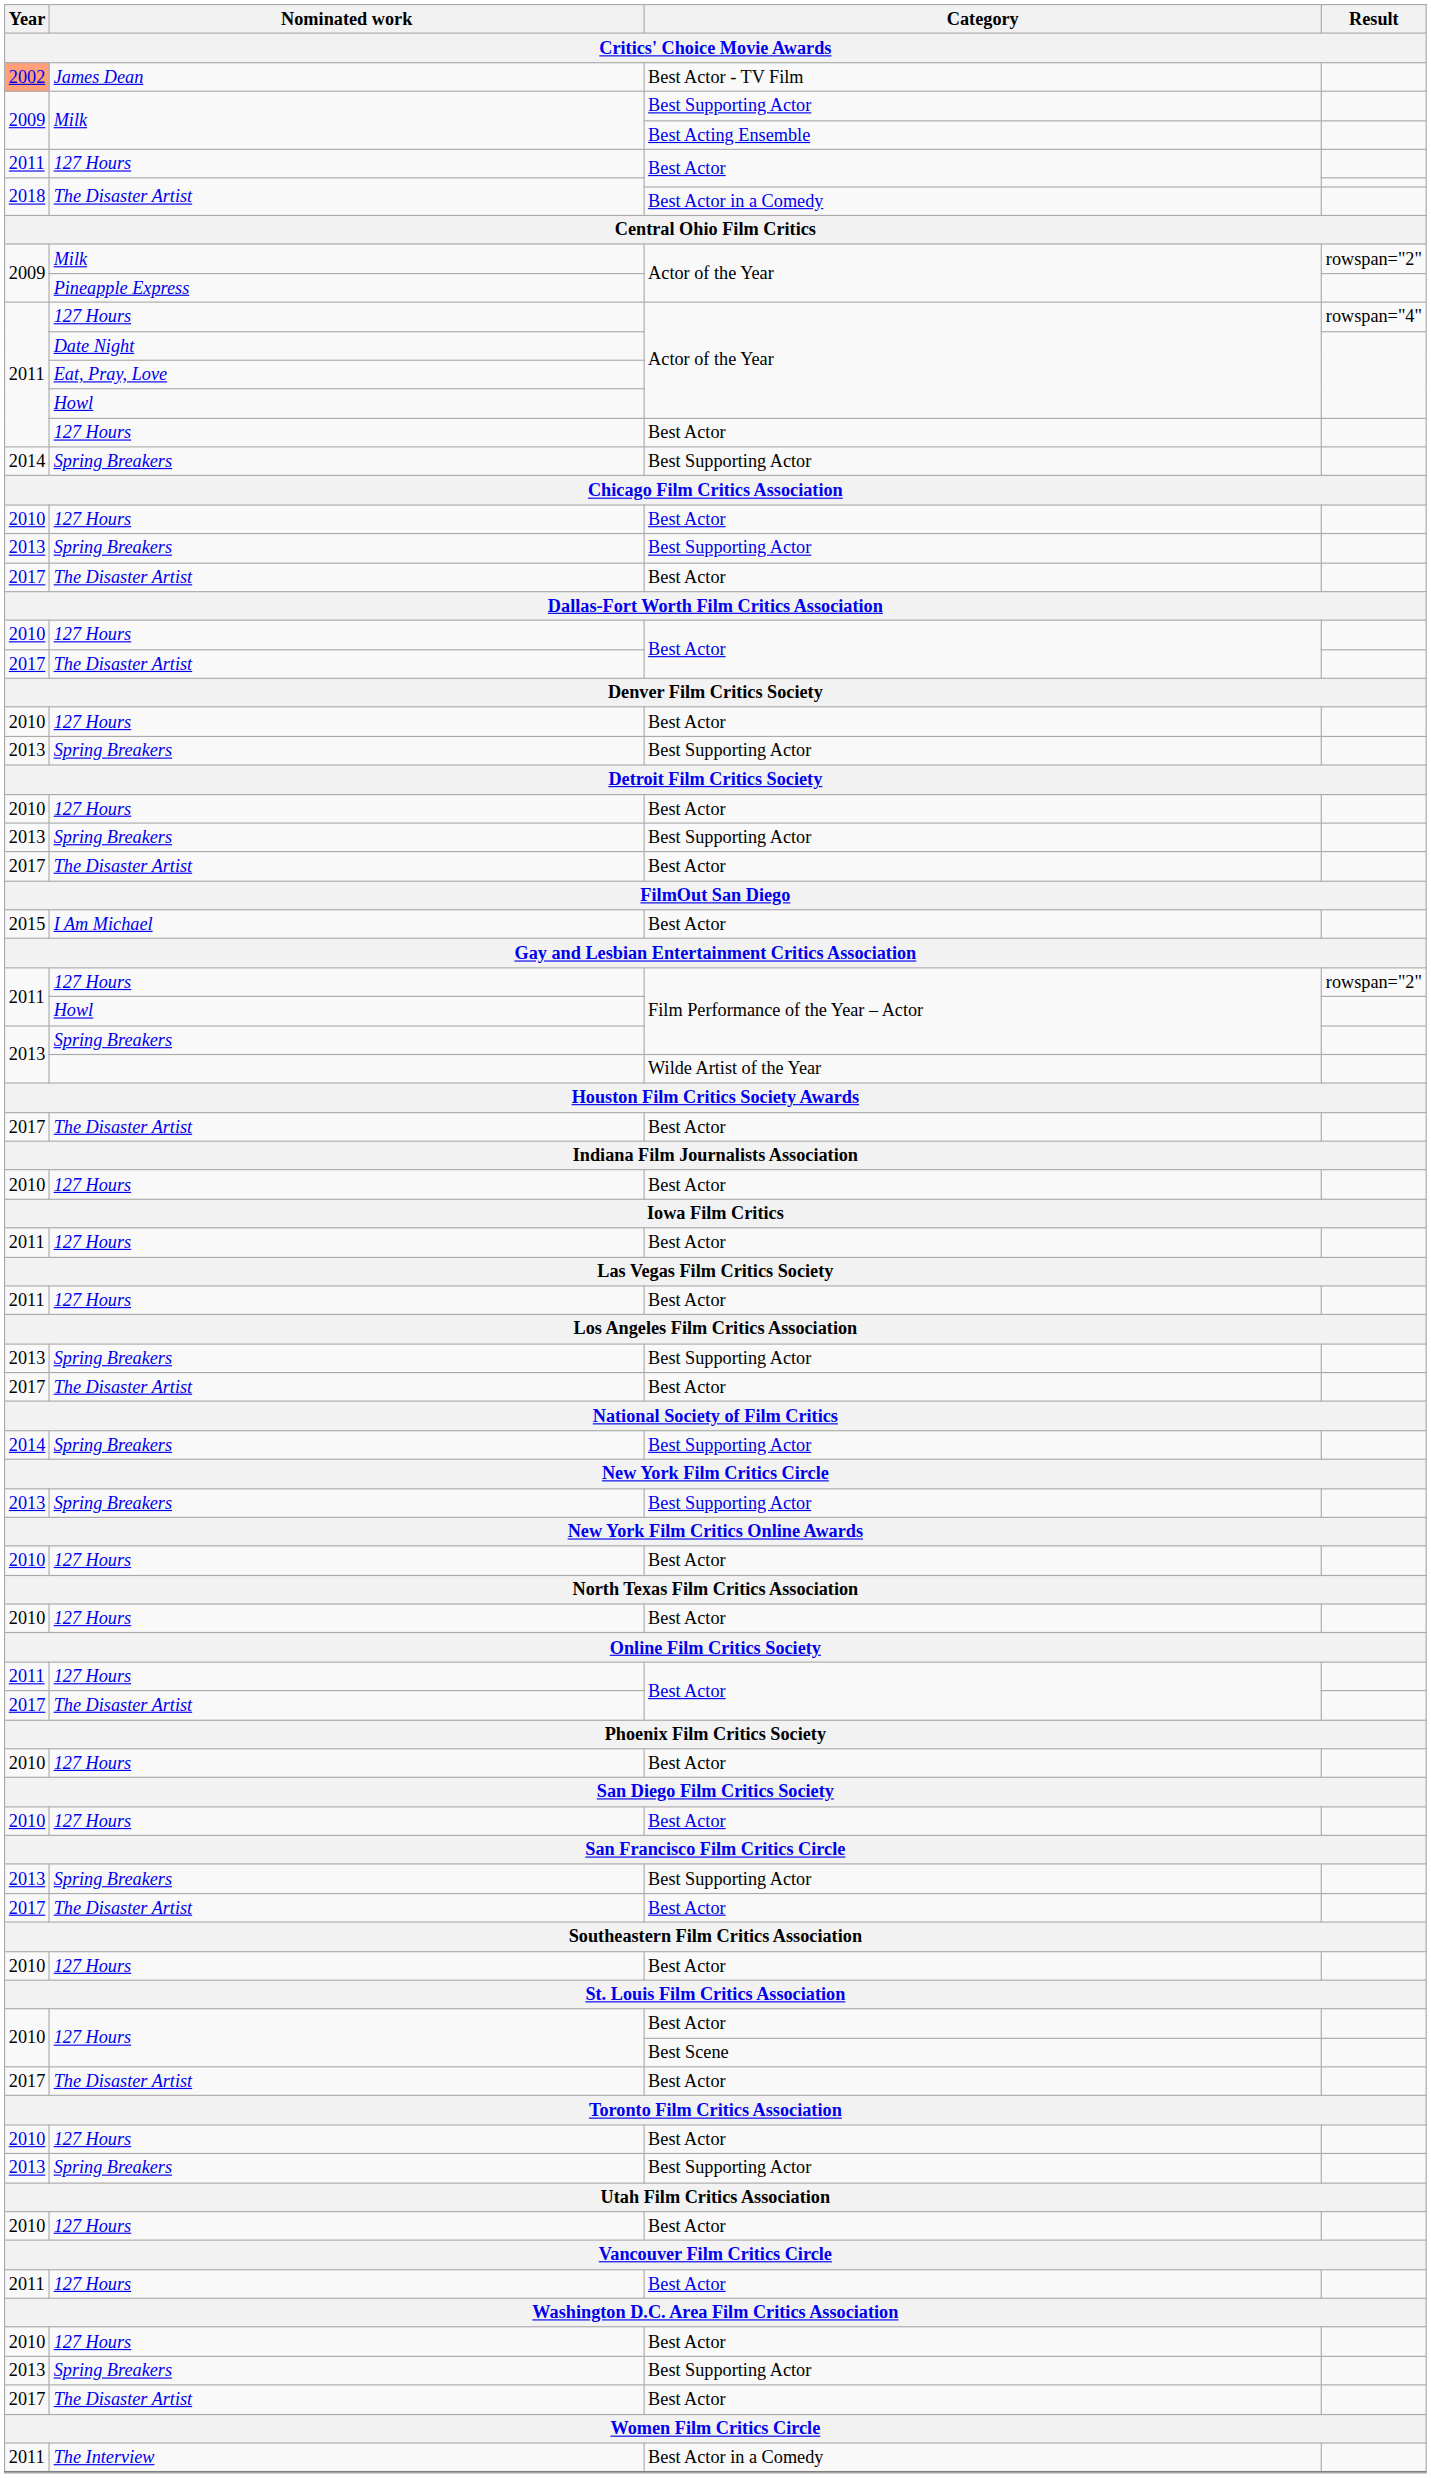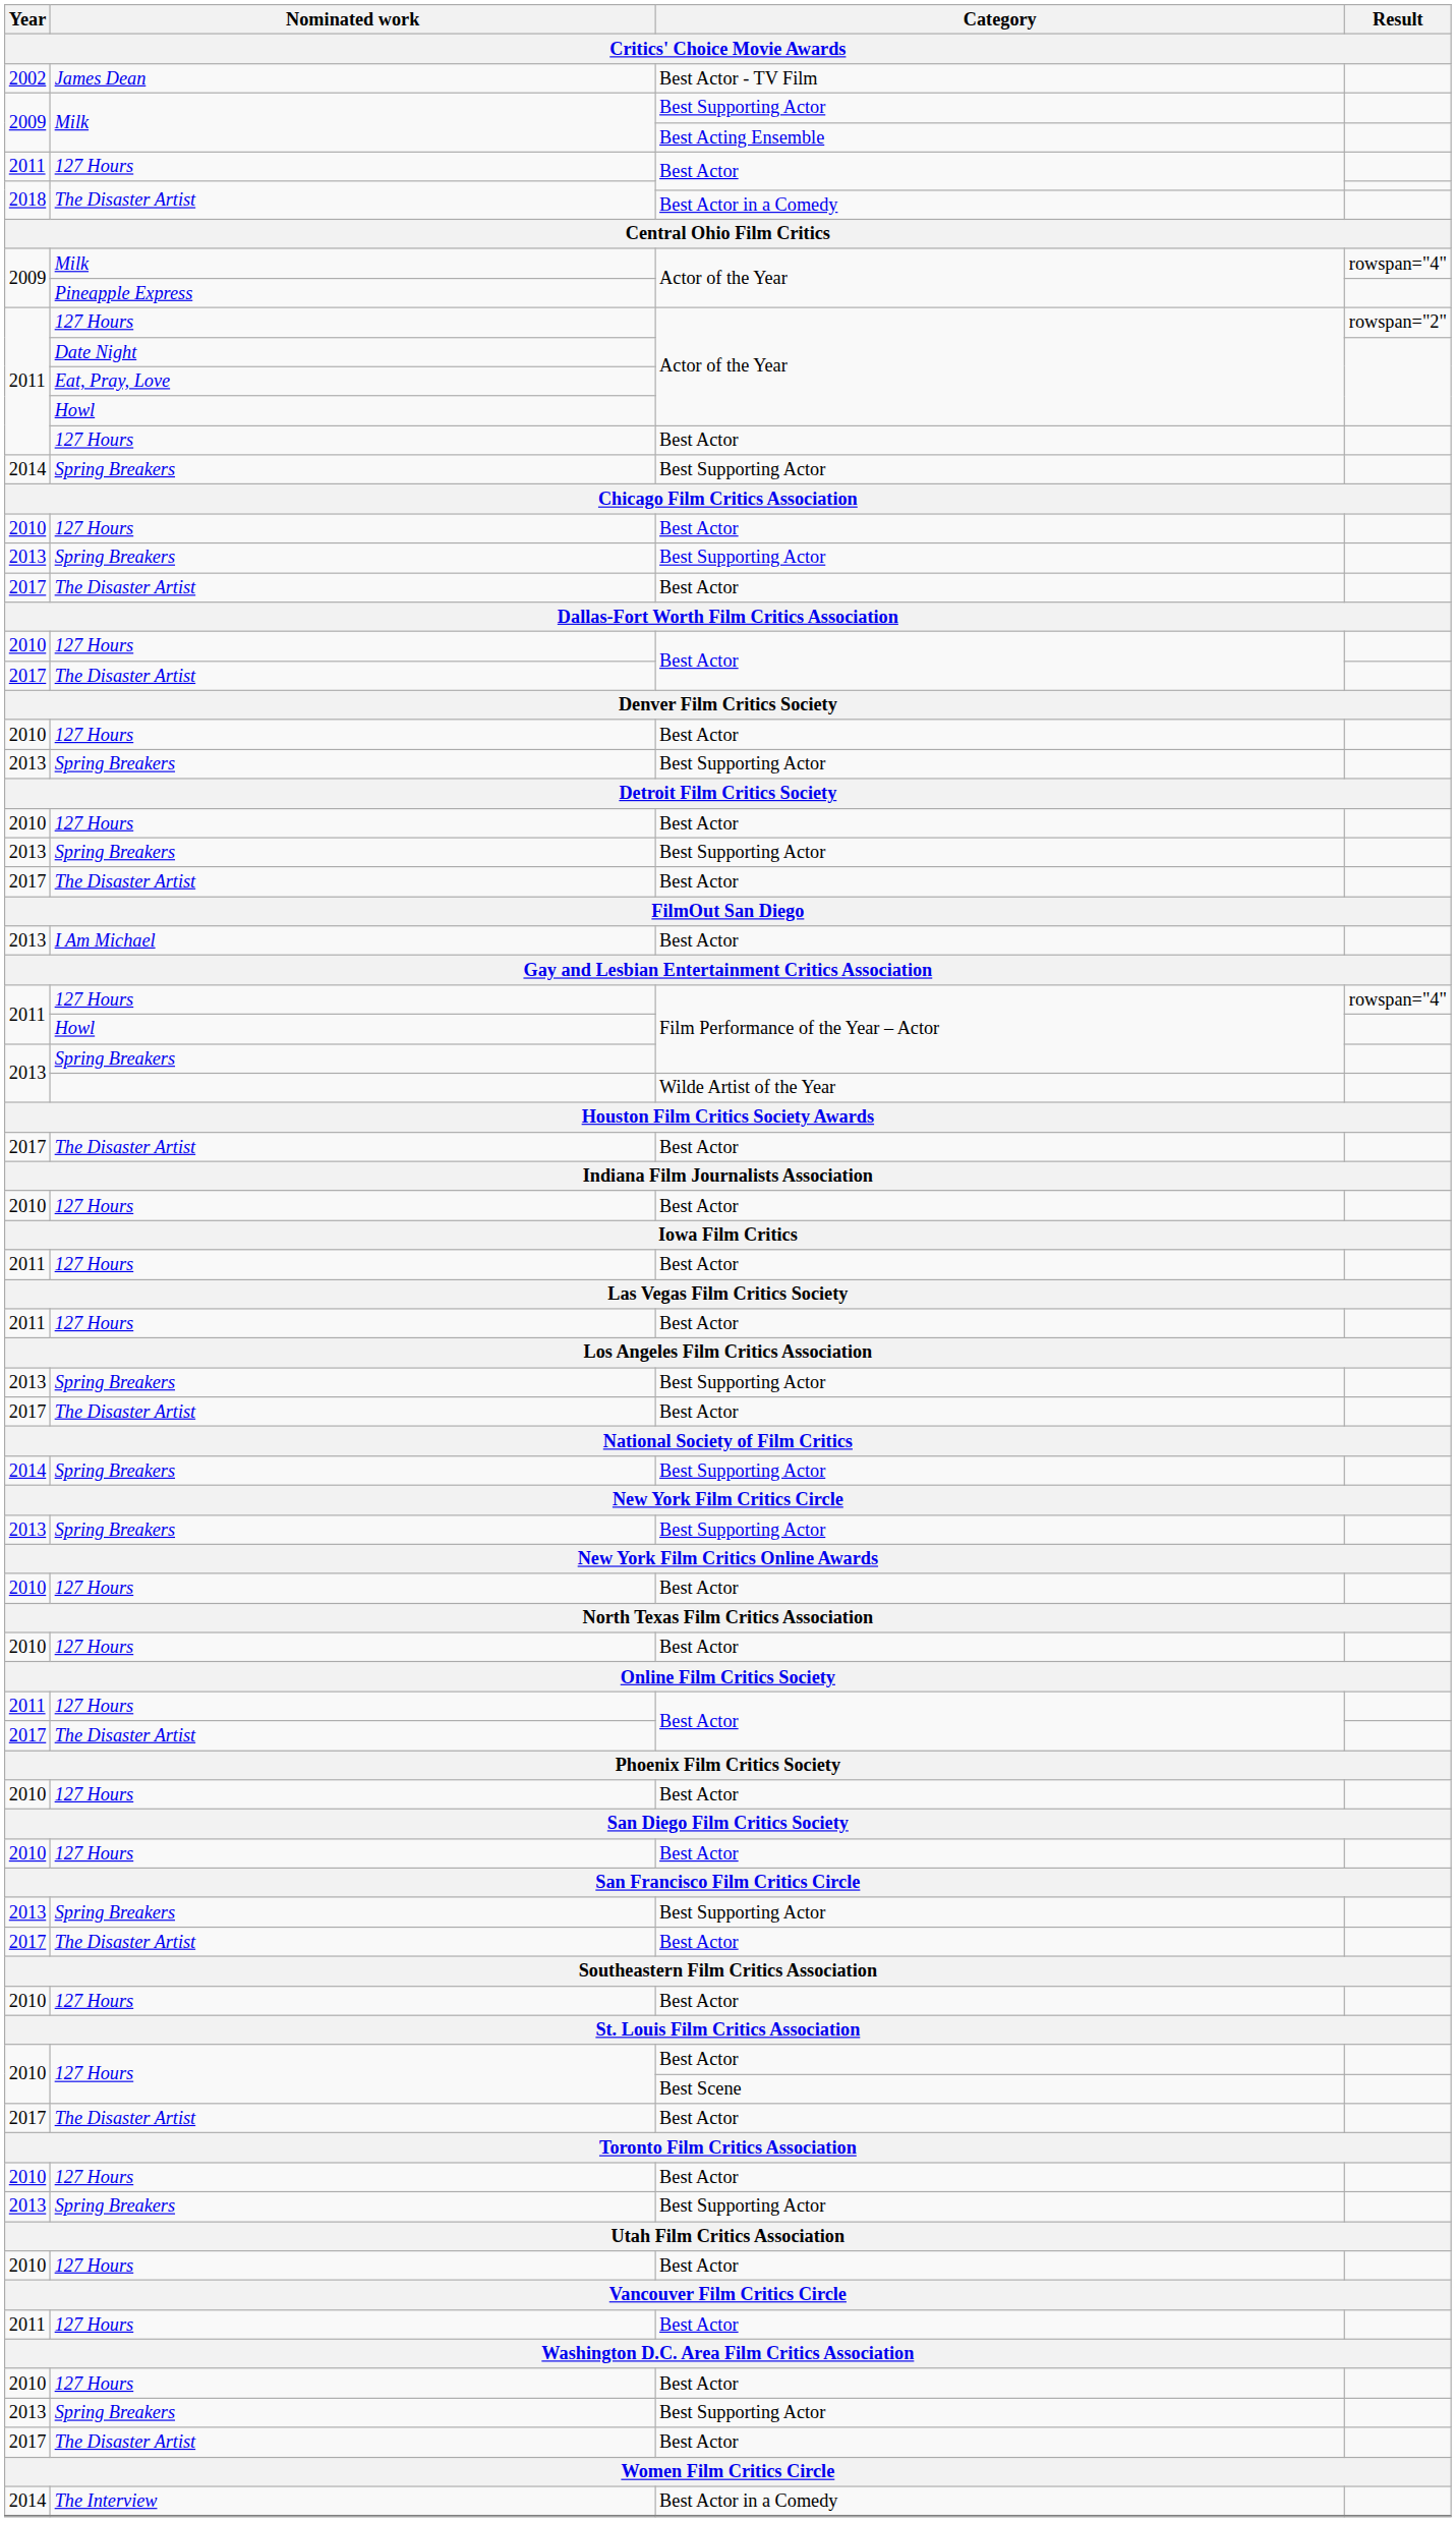James Dean | Year: lightsalmon background -> no background
Milk / Actor of the Year | Result: rowspan="2" -> rowspan="4"
127 Hours / Actor of the Year | Result: rowspan="4" -> rowspan="2"
I Am Michael | Year: 2015 -> 2013
127 Hours / Film Performance of the Year – Actor | Result: rowspan="2" -> rowspan="4"
The Interview | Year: 2011 -> 2014
